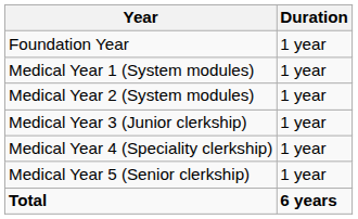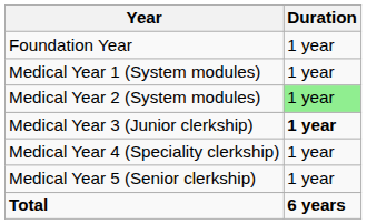Medical Year 2 (System modules) | Duration: no background -> lightgreen background
Medical Year 3 (Junior clerkship) | Duration: normal -> bold
